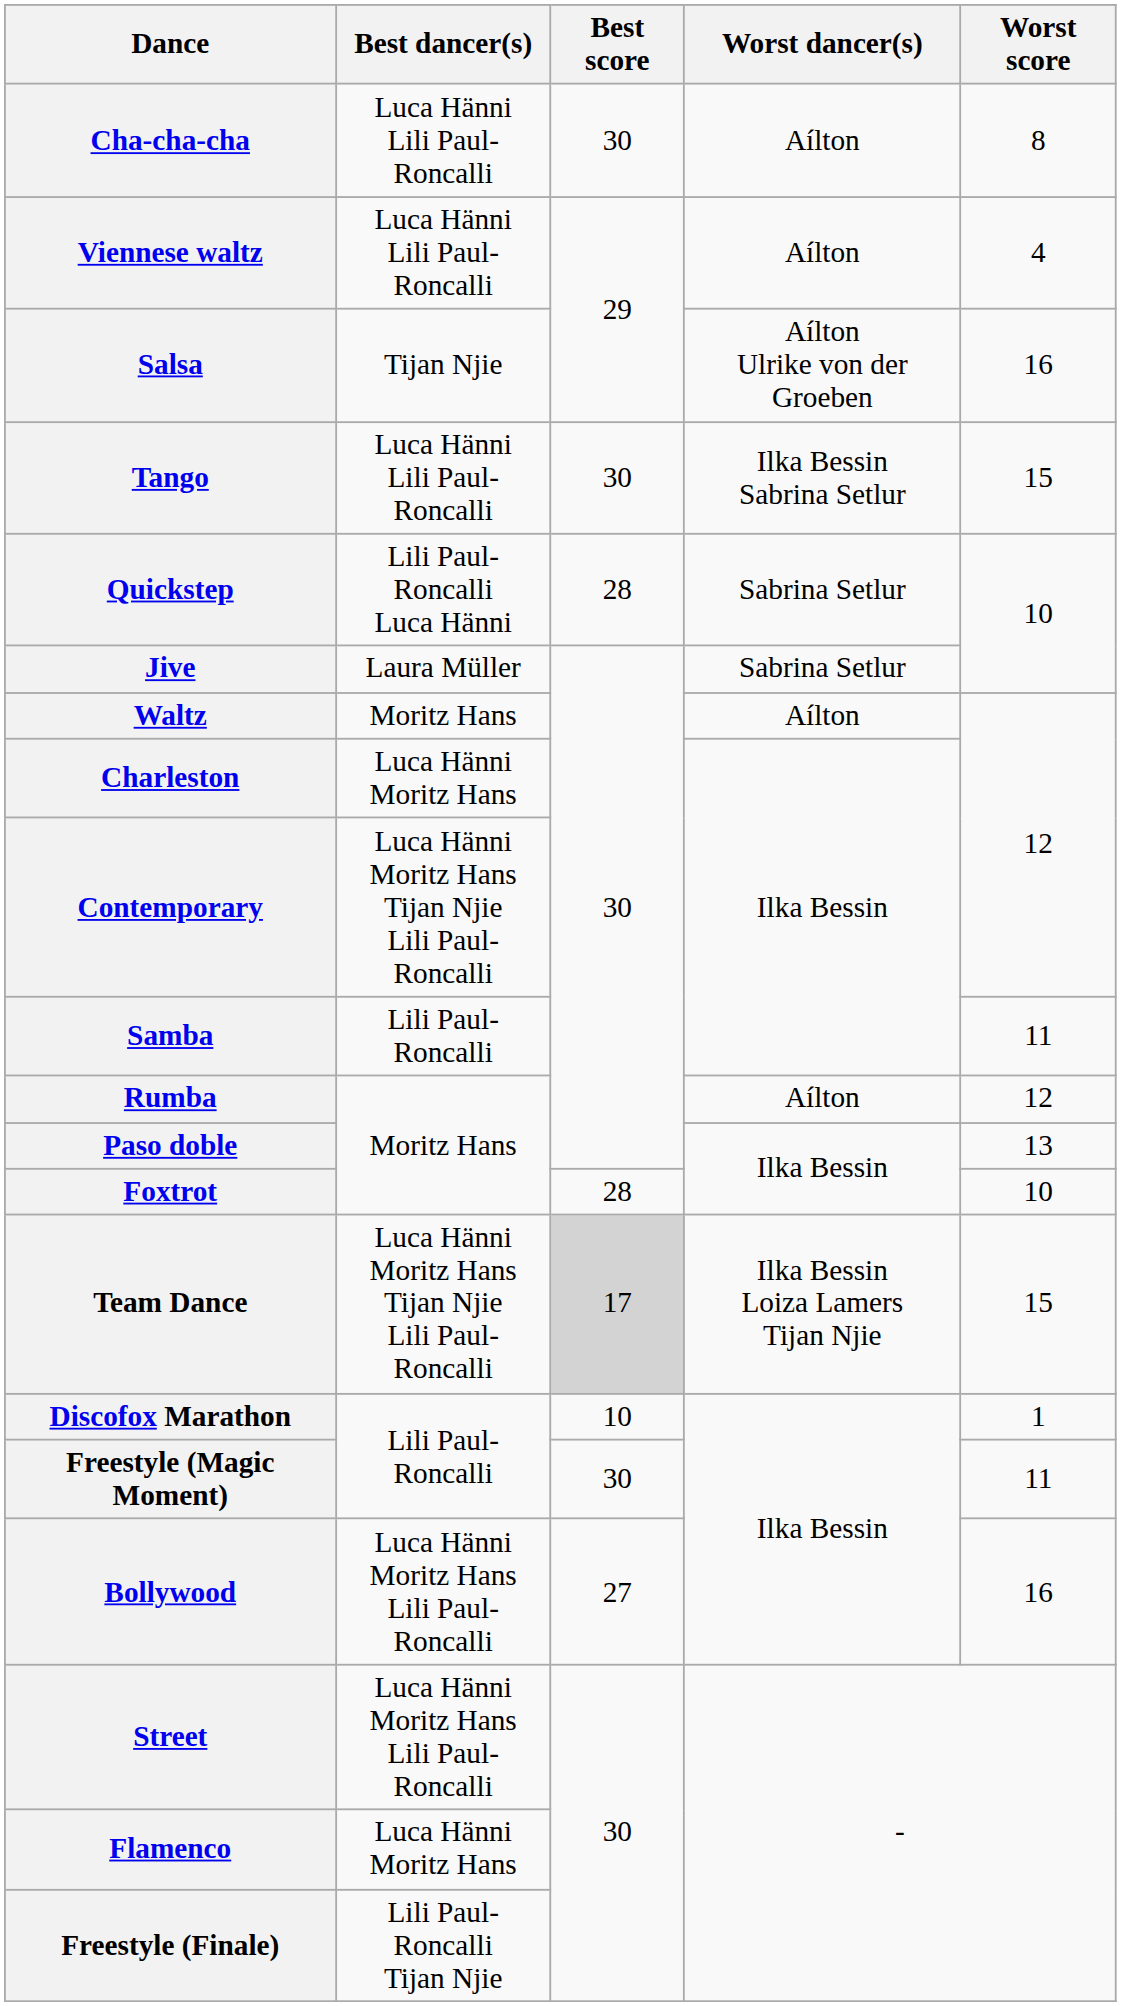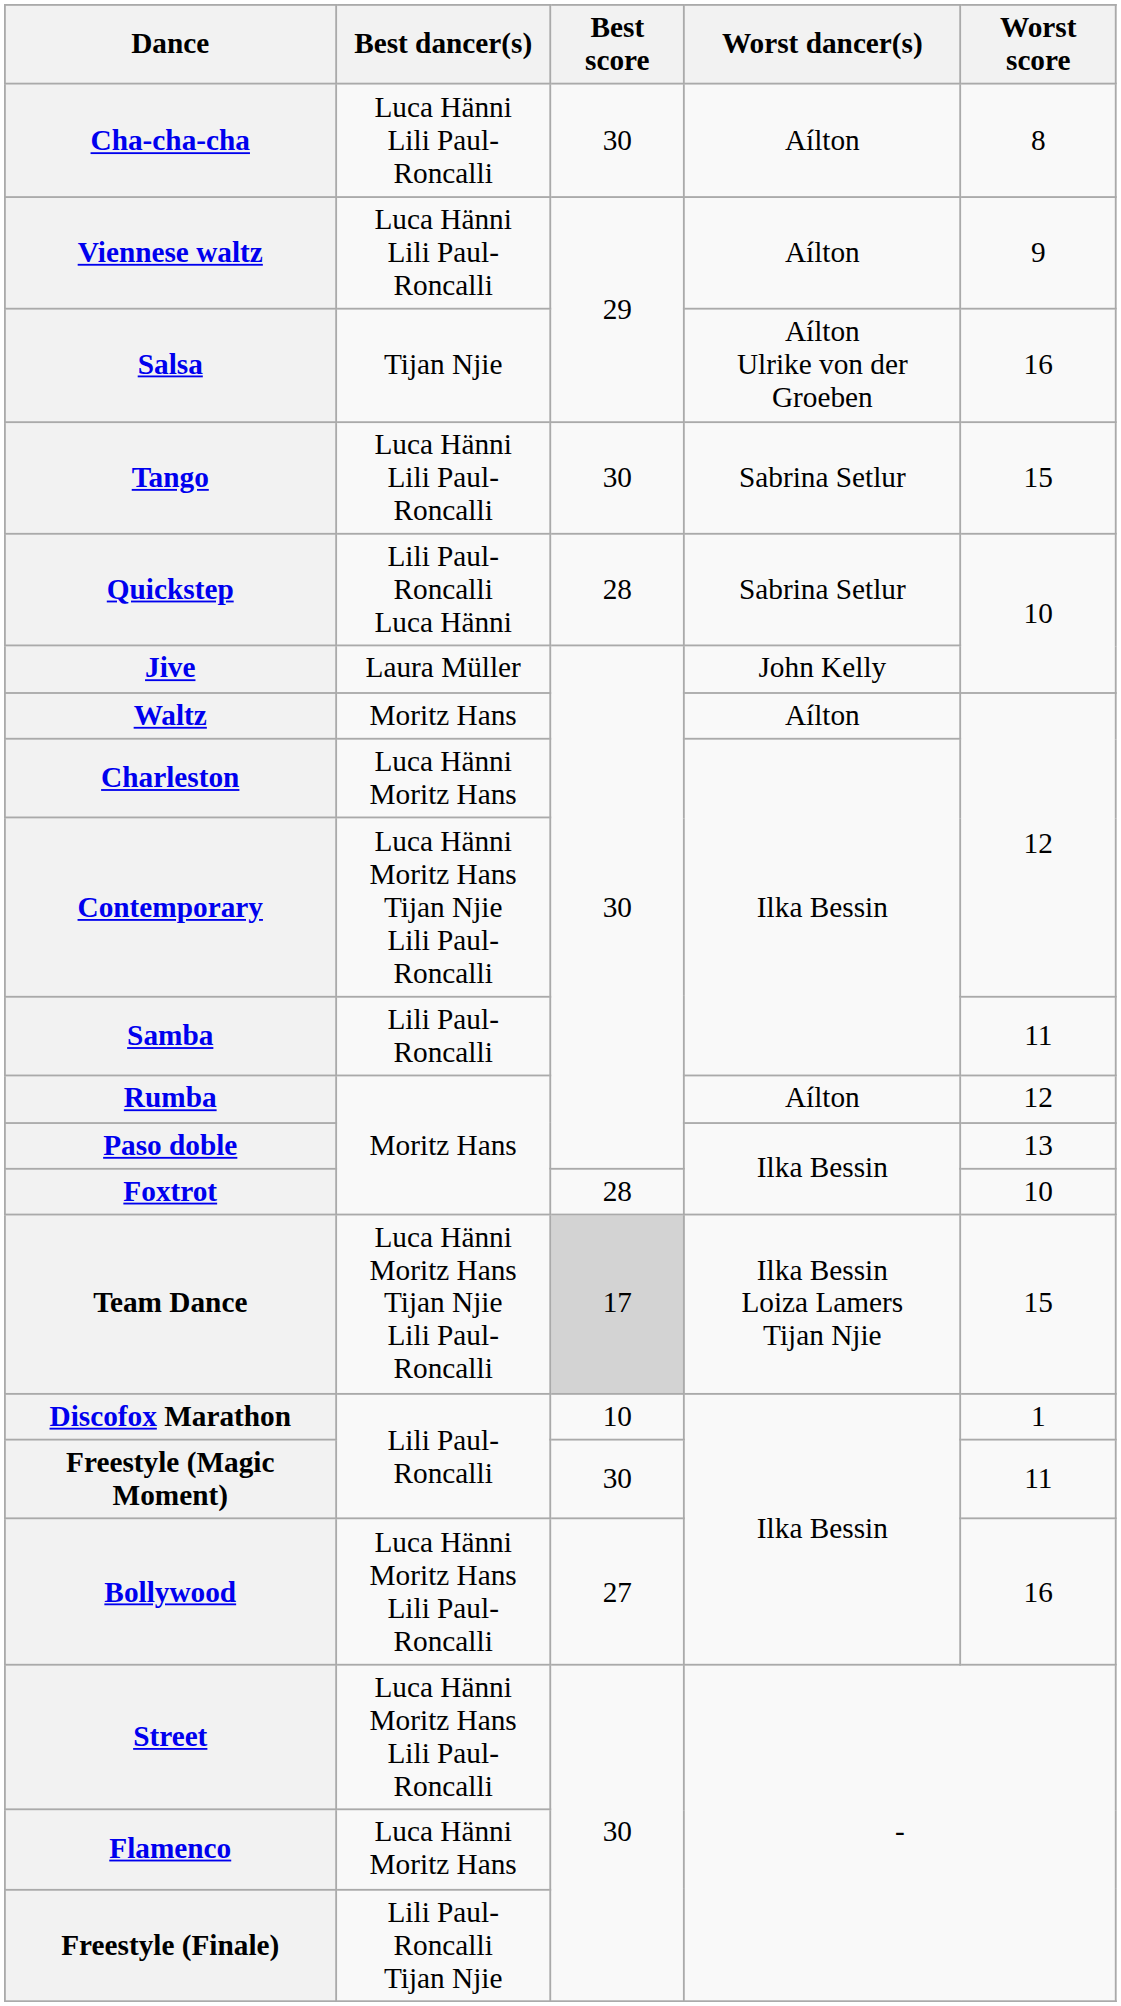Viennese waltz | Worst score: 4 -> 9
Tango | Worst dancer(s): Ilka Bessin Sabrina Setlur -> Sabrina Setlur
Jive | Worst dancer(s): Sabrina Setlur -> John Kelly
